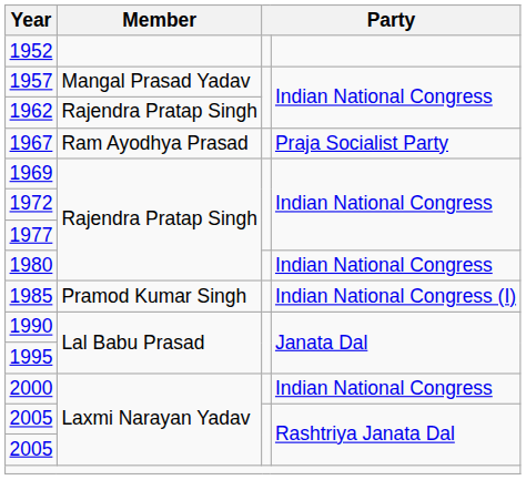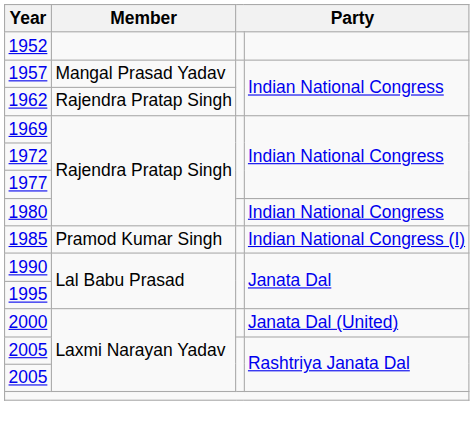- row: 1967 | Ram Ayodhya Prasad | Praja Socialist Party
2000 | column 4: Indian National Congress -> Janata Dal (United)
